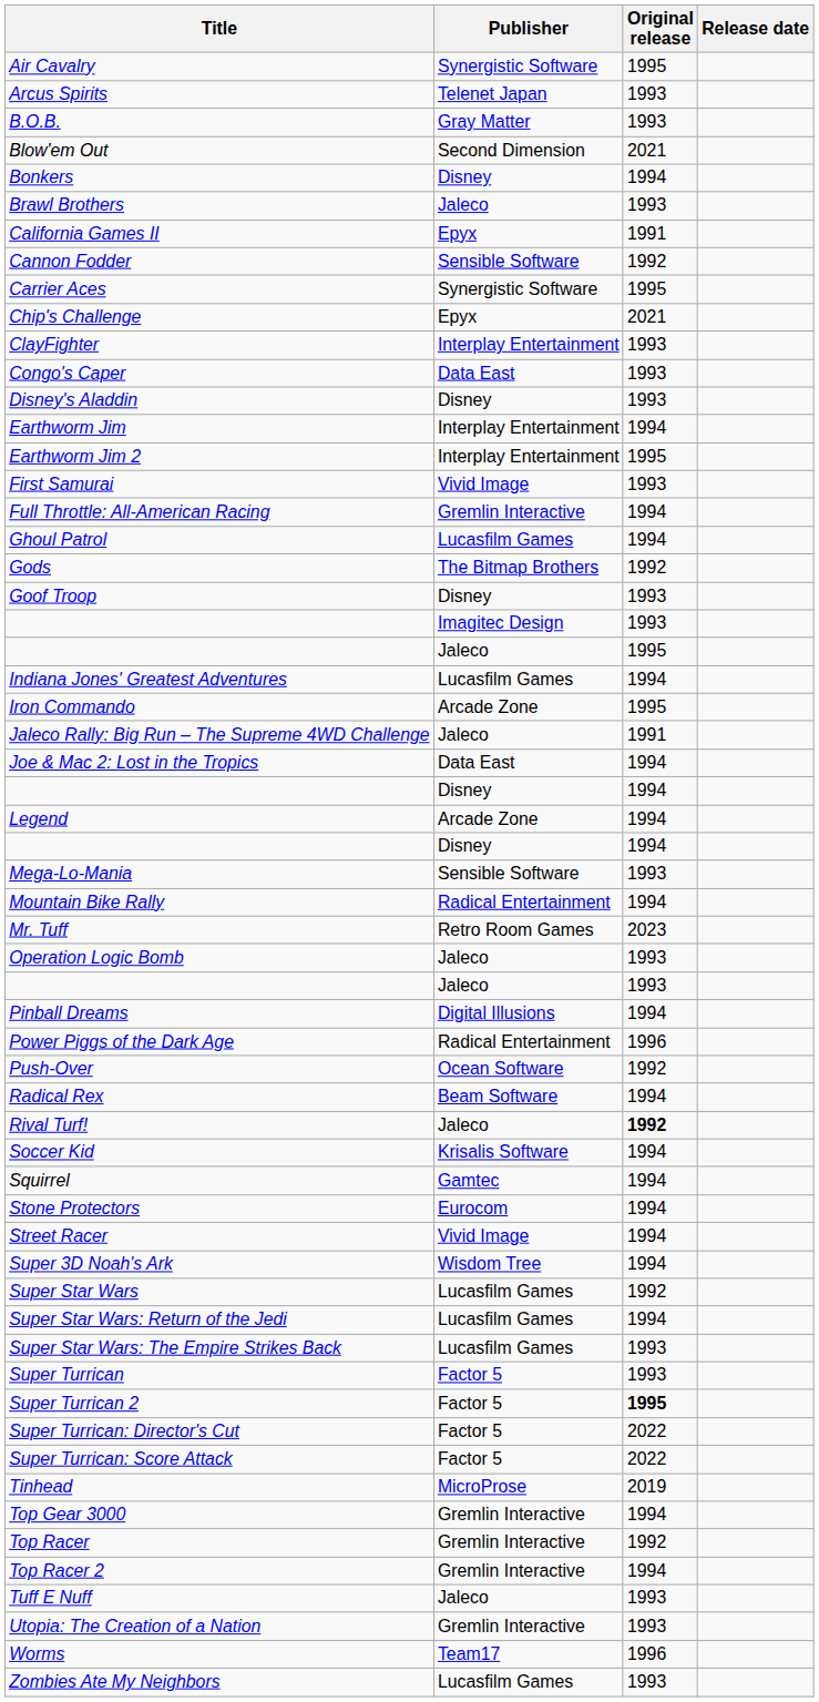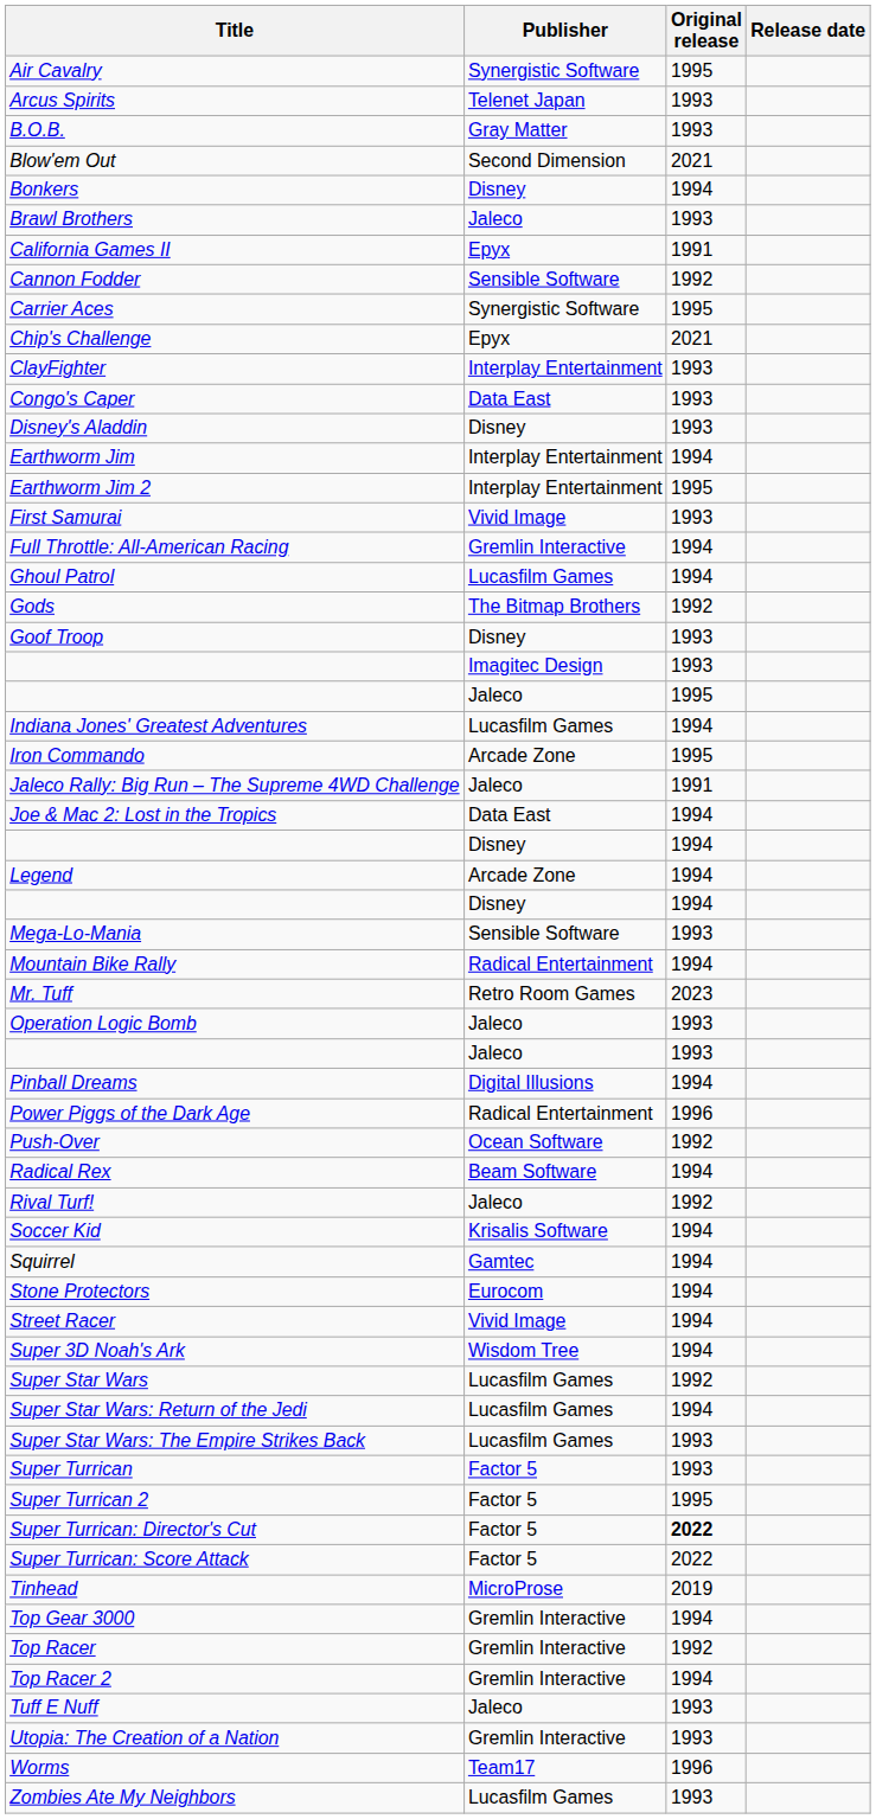Rival Turf! | Original release: bold -> normal
Super Turrican 2 | Original release: bold -> normal
Super Turrican: Director's Cut | Original release: normal -> bold
